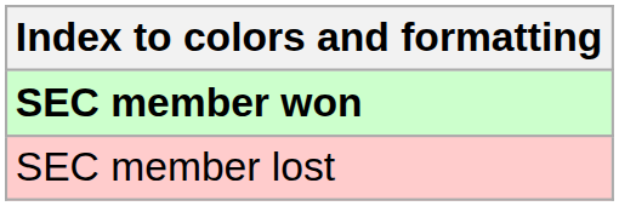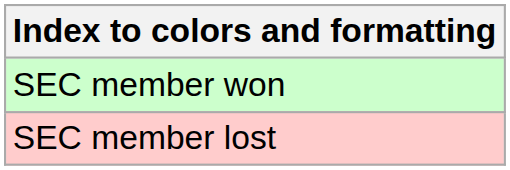row 2 | column 1: bold -> normal
